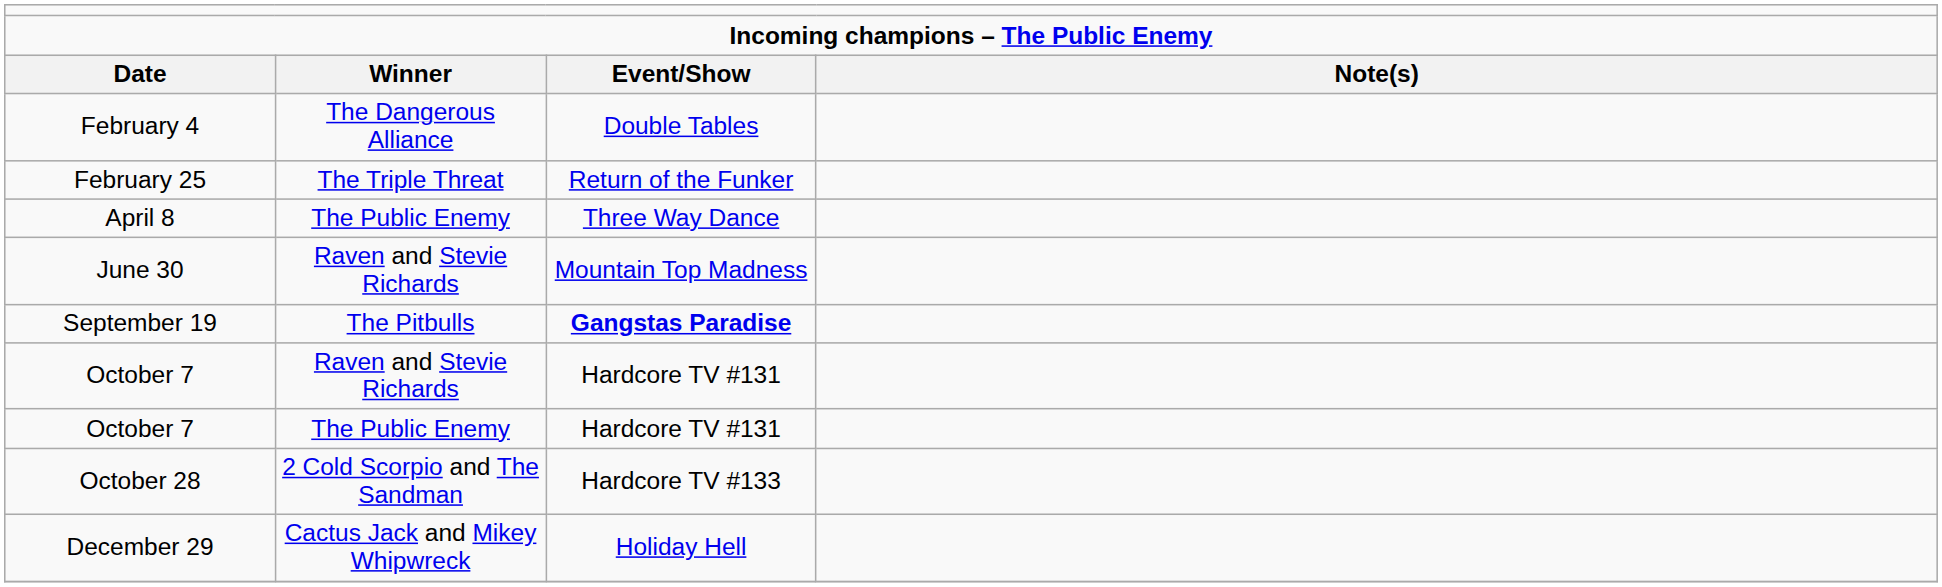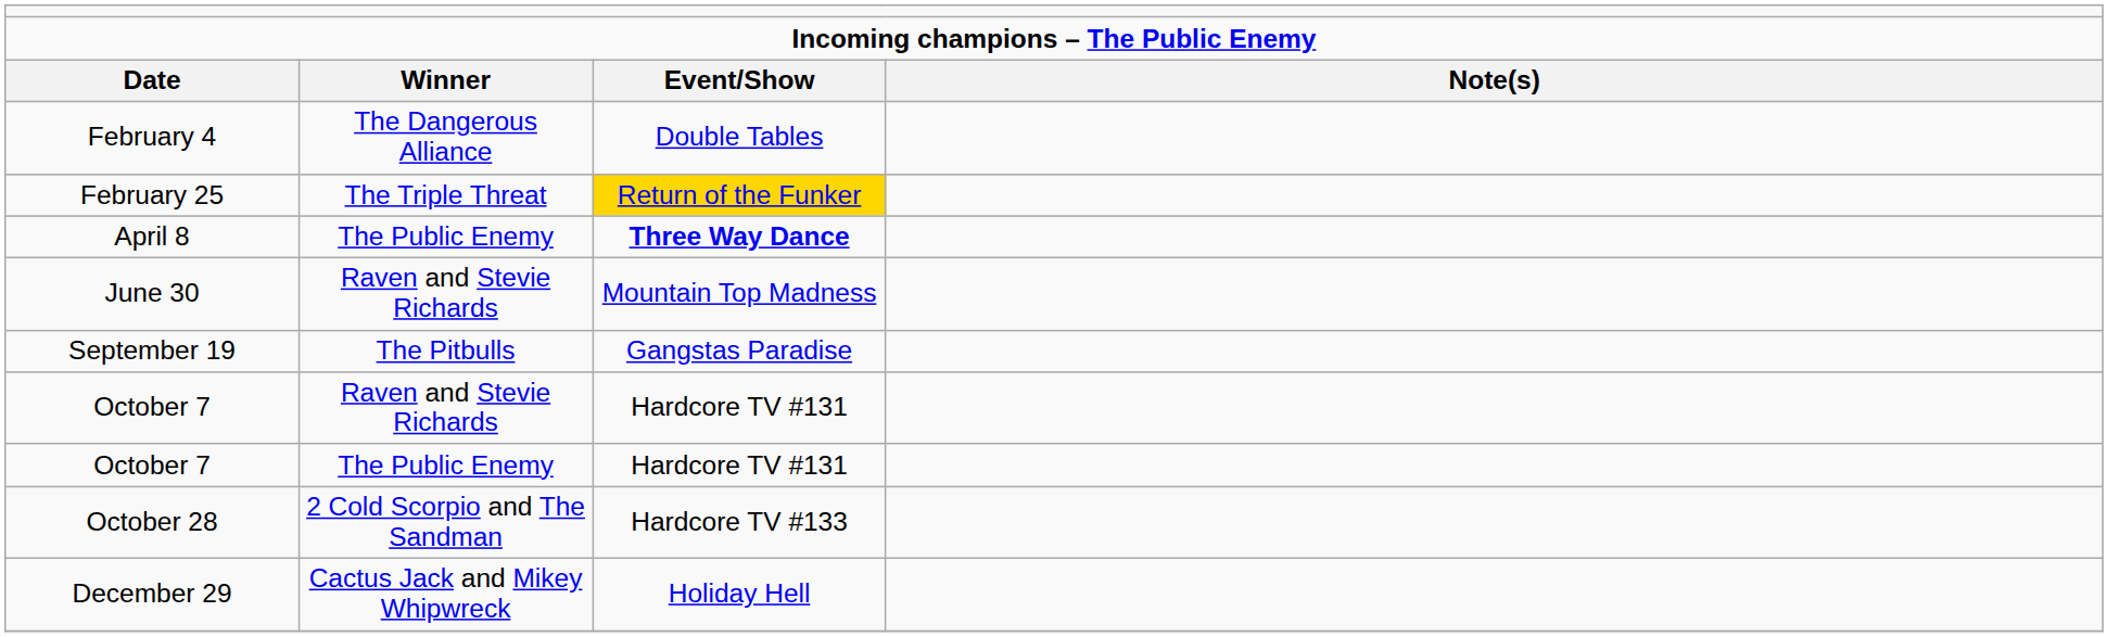February 25 | column 3: no background -> gold background
April 8 | column 3: normal -> bold
September 19 | column 3: bold -> normal
